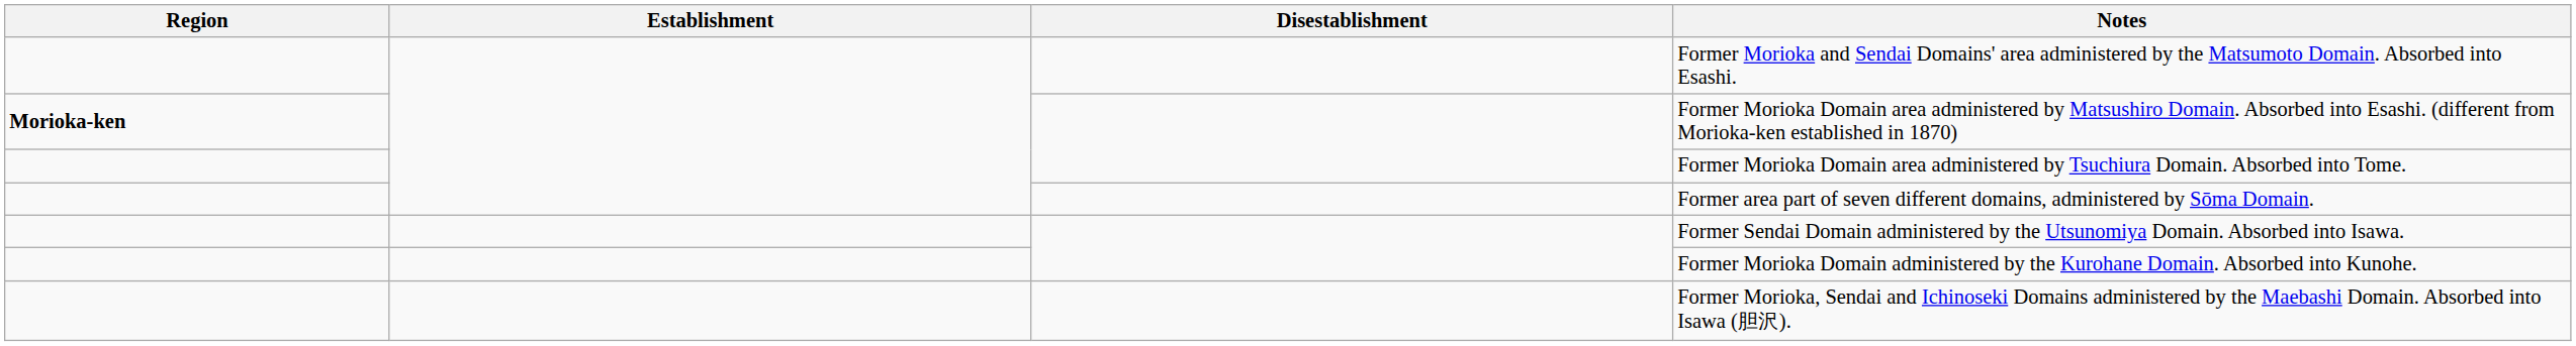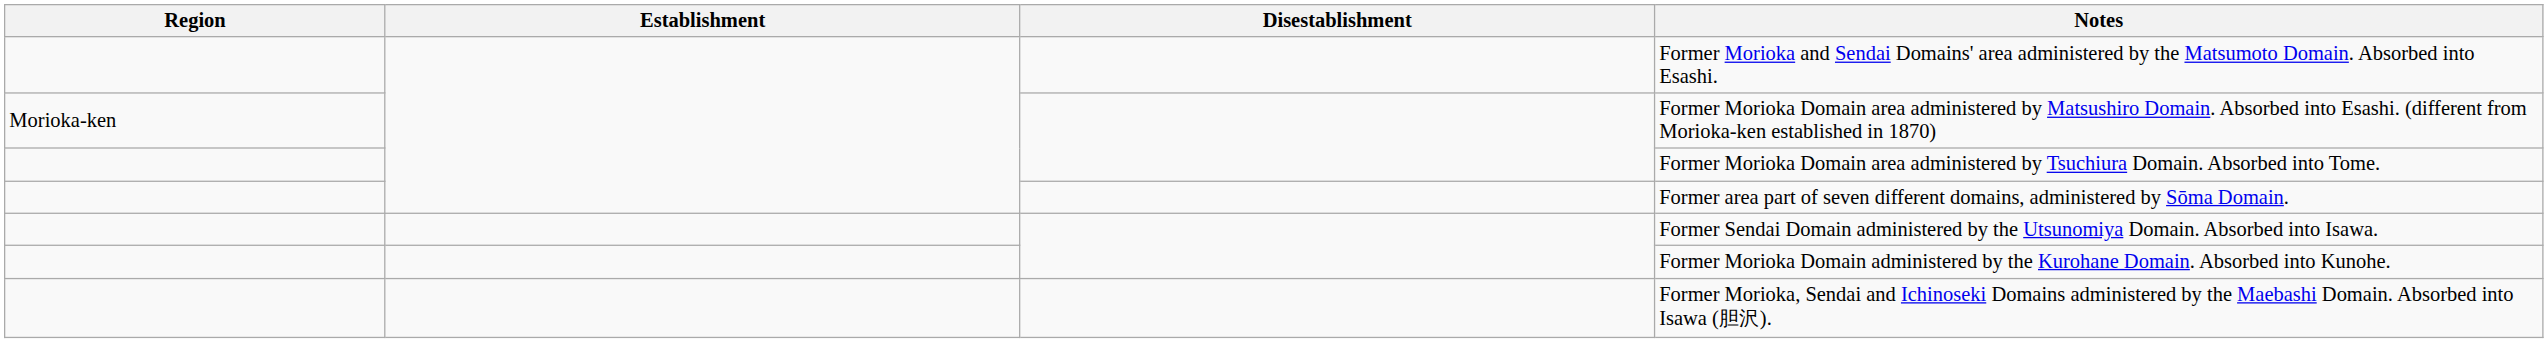row 3 | Region: bold -> normal
